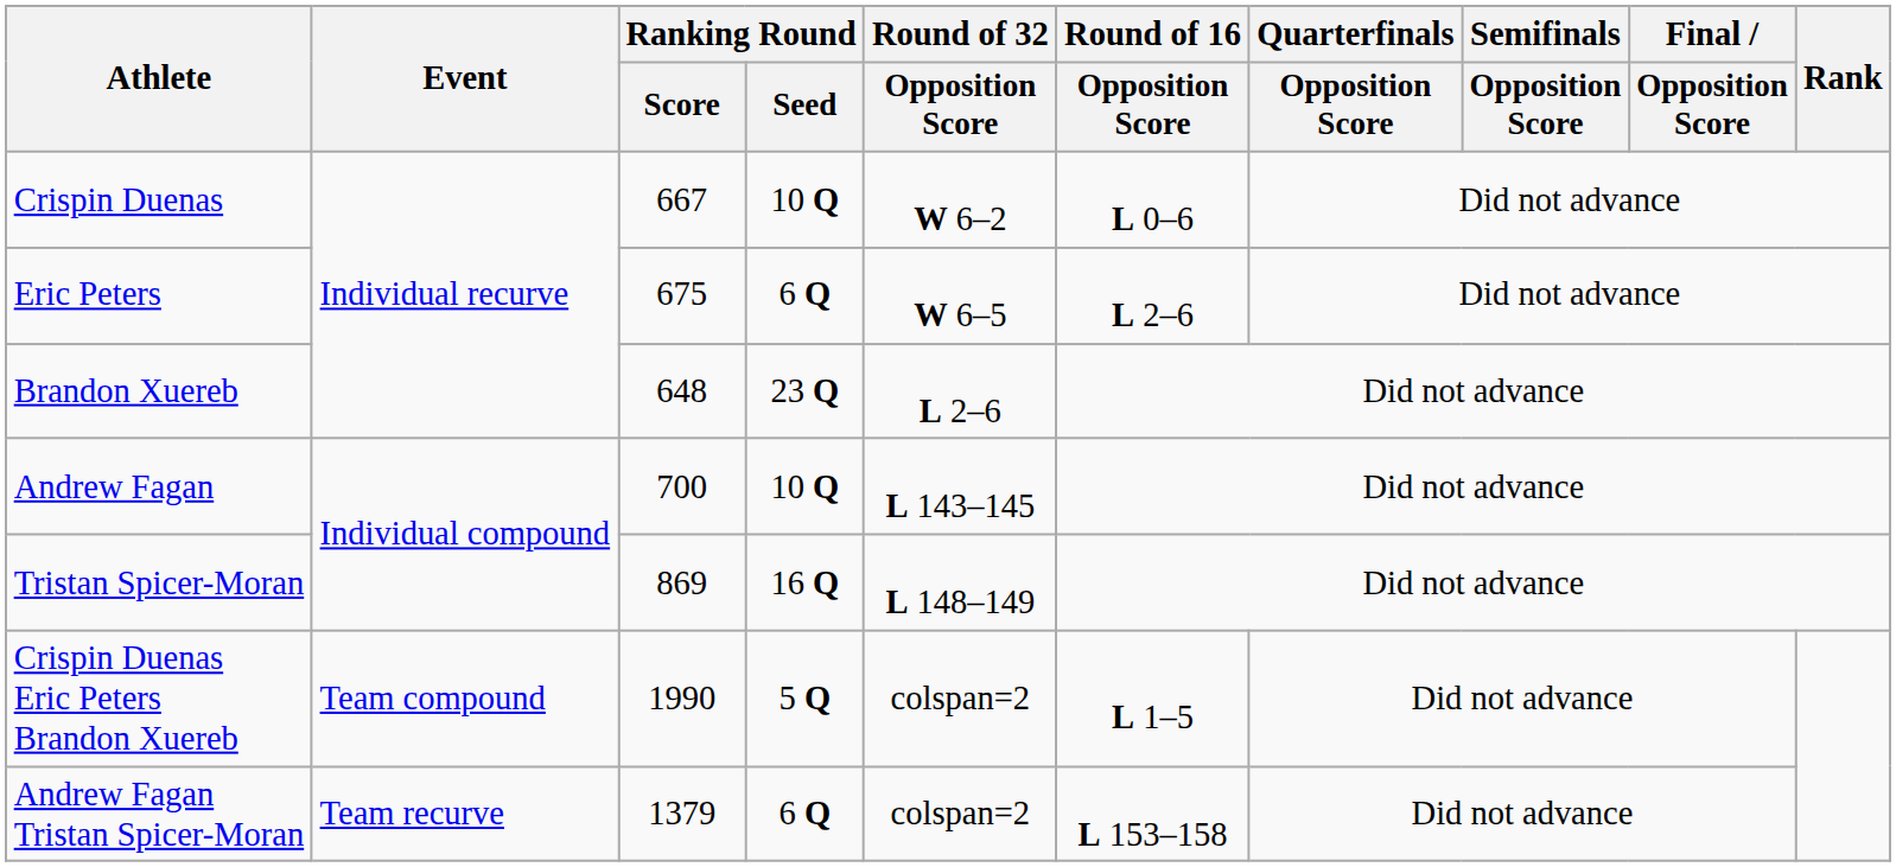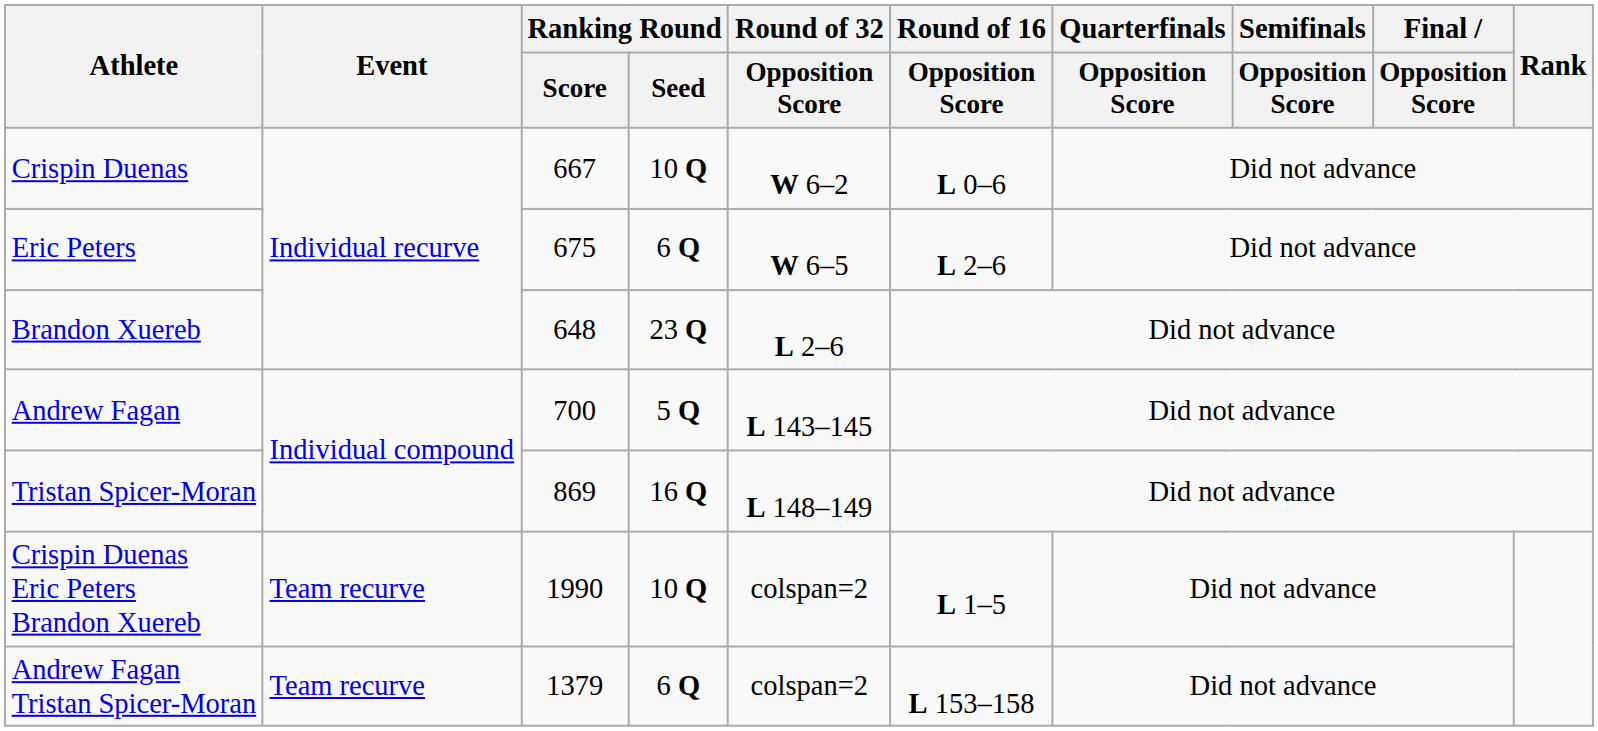Andrew Fagan | Ranking Round / Seed: 10 Q -> 5 Q
Crispin Duenas Eric Peters Brandon Xuereb | Event: Team compound -> Team recurve
Crispin Duenas Eric Peters Brandon Xuereb | Ranking Round / Seed: 5 Q -> 10 Q
